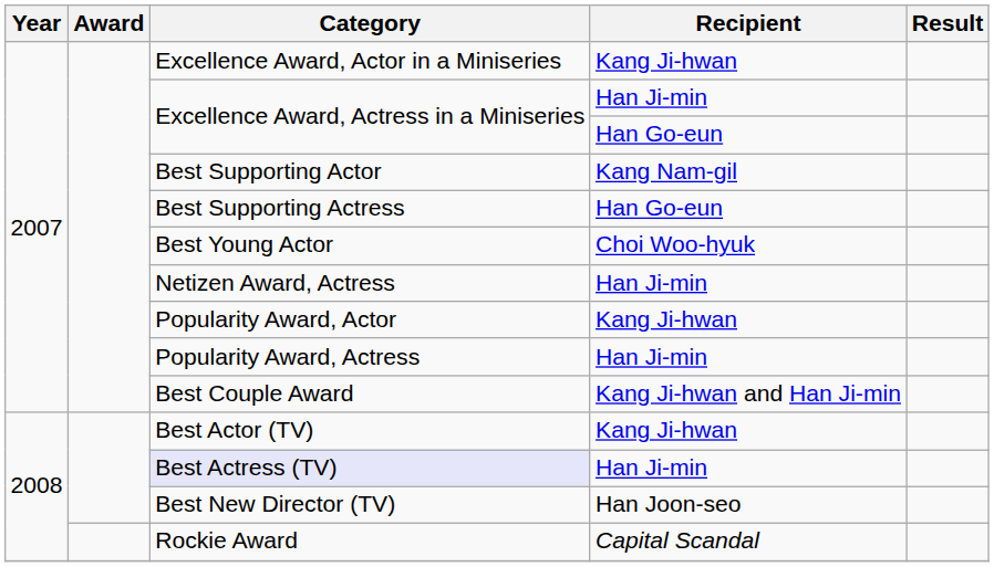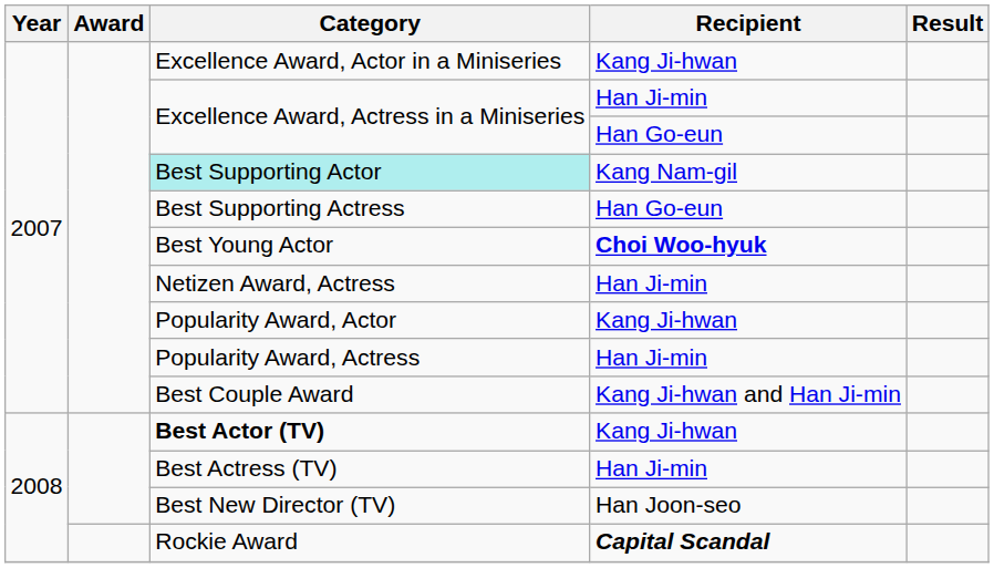Best Supporting Actor | Category: no background -> paleturquoise background
Best Young Actor | Recipient: normal -> bold
Best Actor (TV) | Category: normal -> bold
Best Actress (TV) | Category: lavender background -> no background
Rockie Award | Recipient: normal -> bold
